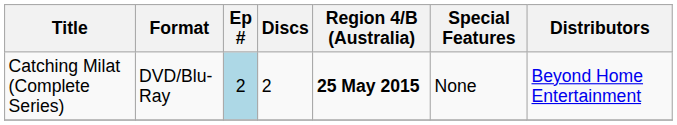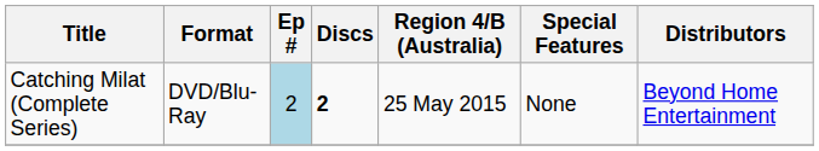Catching Milat (Complete Series) | Discs: normal -> bold
Catching Milat (Complete Series) | Region 4/B (Australia): bold -> normal
